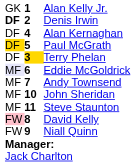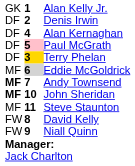Denis Irwin | column 1: bold -> normal
Paul McGrath | column 1: gold background -> no background
Paul McGrath | column 2: no background -> pink background
Eddie McGoldrick | column 1: lavender background -> no background
Eddie McGoldrick | column 2: no background -> lightgrey background
Andy Townsend | column 1: normal -> bold
John Sheridan | column 1: normal -> bold
David Kelly | column 1: pink background -> no background
